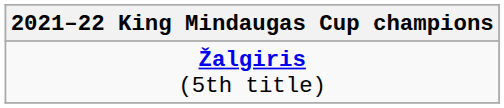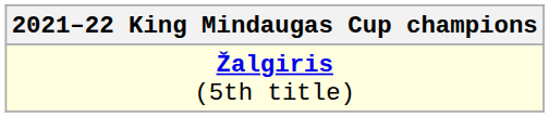row 2 | column 1: no background -> lightyellow background
